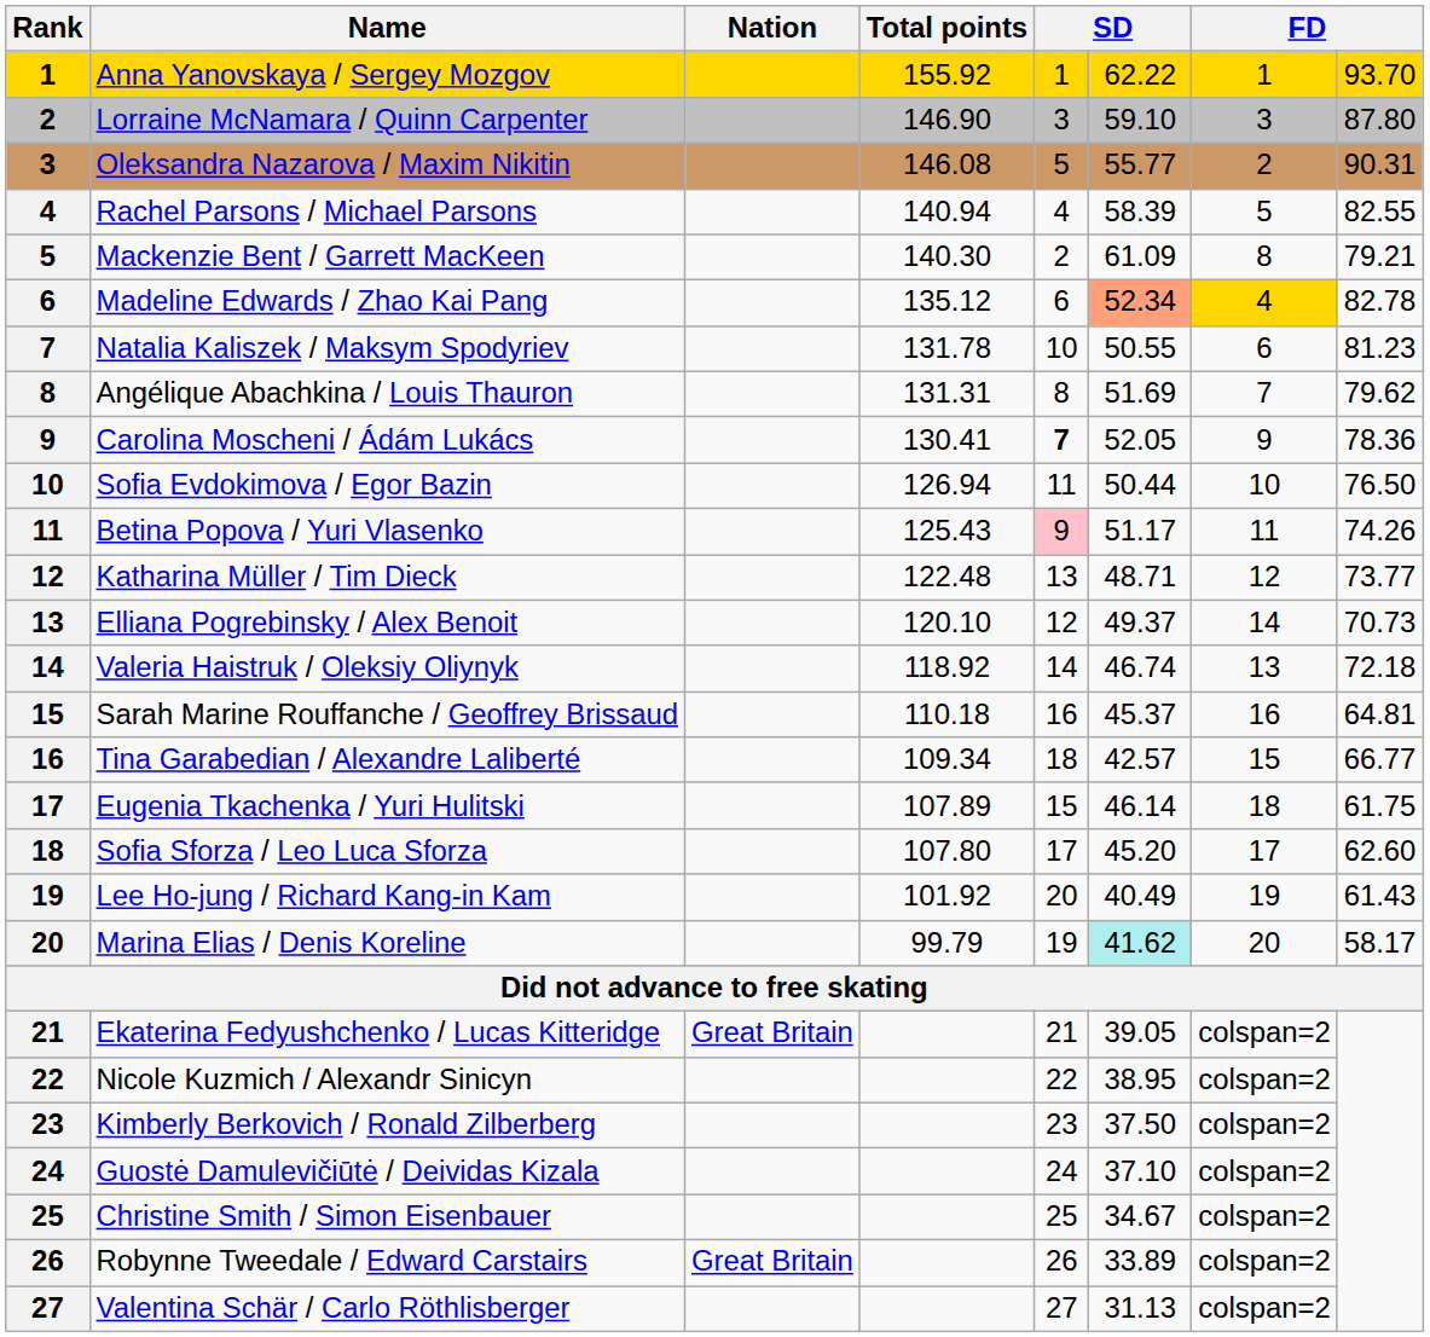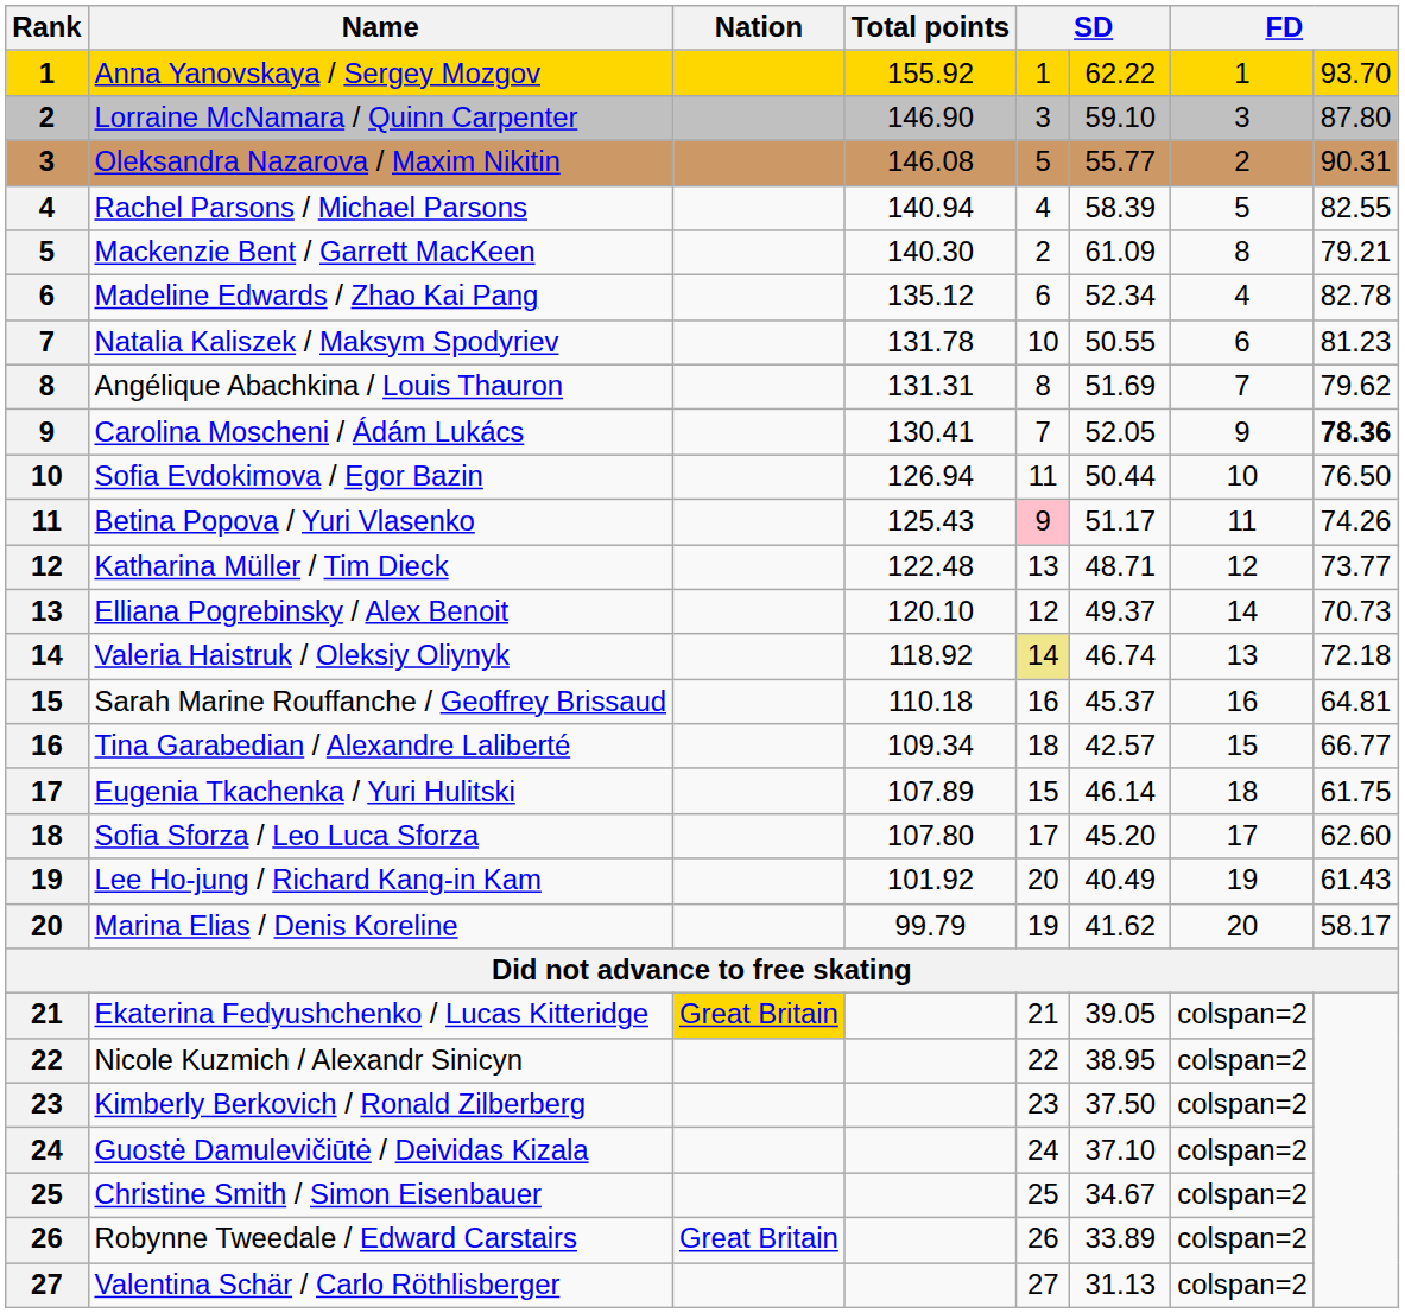Madeline Edwards / Zhao Kai Pang | column 6: lightsalmon background -> no background
Madeline Edwards / Zhao Kai Pang | column 7: gold background -> no background
Carolina Moscheni / Ádám Lukács | column 5: bold -> normal
Carolina Moscheni / Ádám Lukács | column 8: normal -> bold
Valeria Haistruk / Oleksiy Oliynyk | column 5: no background -> khaki background
Marina Elias / Denis Koreline | column 6: paleturquoise background -> no background
Ekaterina Fedyushchenko / Lucas Kitteridge | Nation: no background -> gold background
